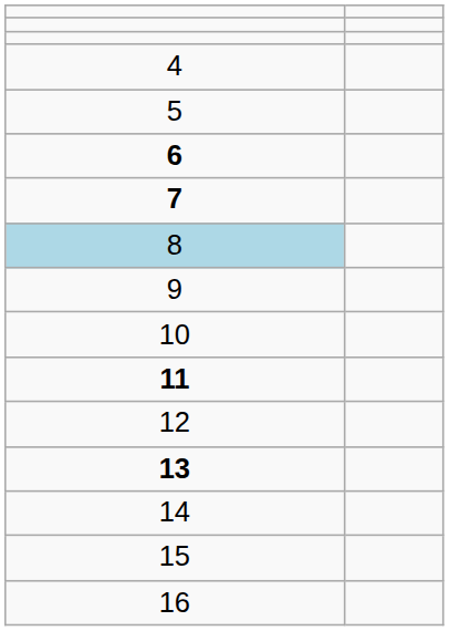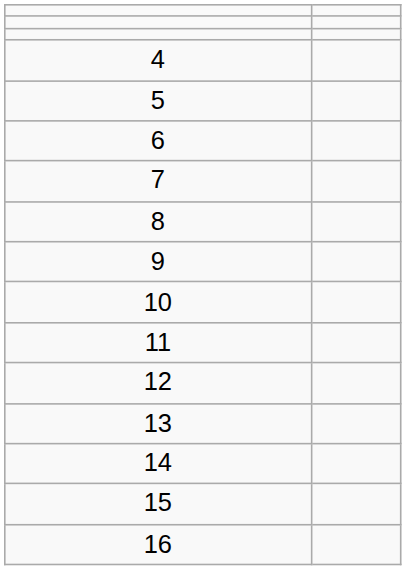row 6 | column 1: bold -> normal
row 7 | column 1: bold -> normal
row 8 | column 1: lightblue background -> no background
row 11 | column 1: bold -> normal
row 13 | column 1: bold -> normal
